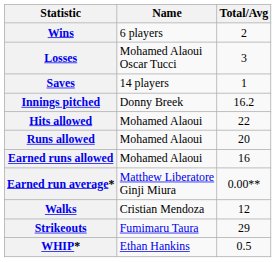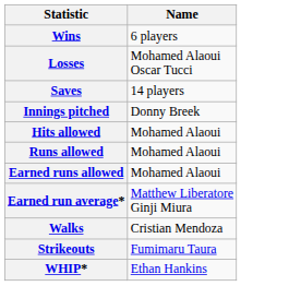- column: Total/Avg | 2 | 3 | 1 | 16.2 | 22 | 20 | 16 | 0.00** | 12 | 29 | 0.5
